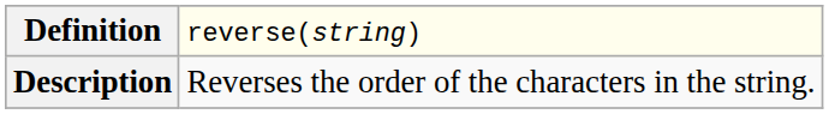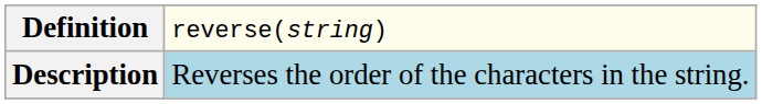Description | column 2: no background -> lightblue background
